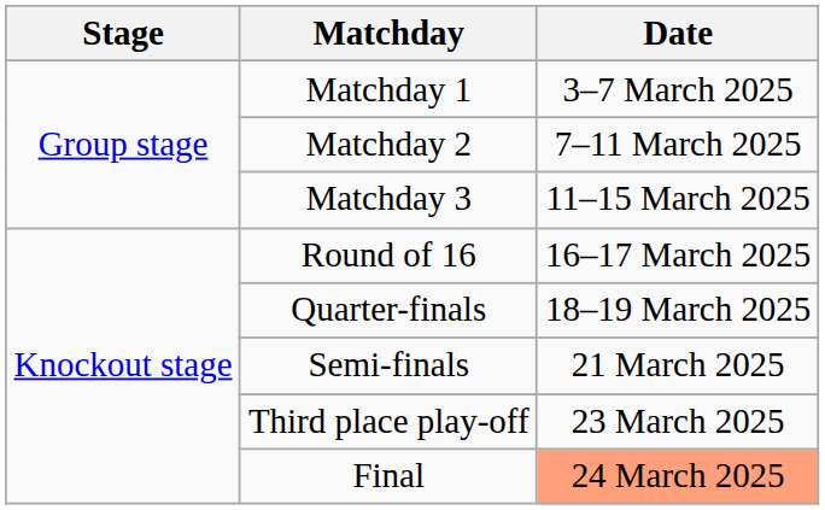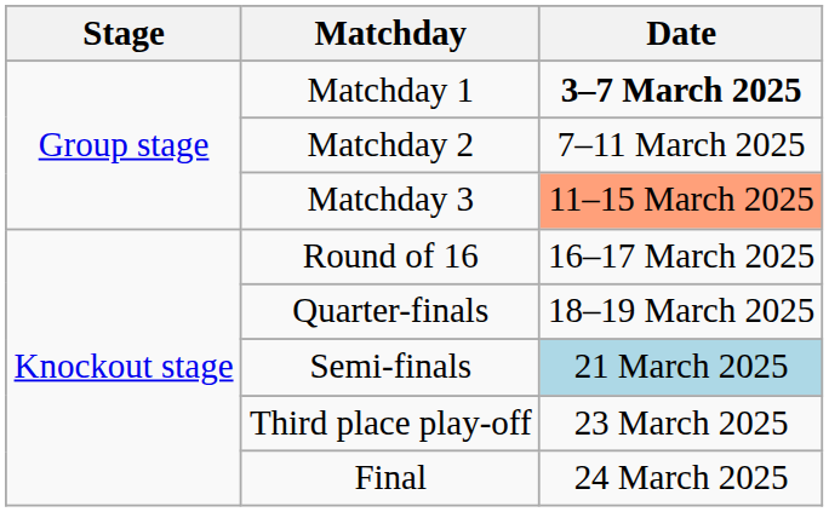Matchday 1 | Date: normal -> bold
Matchday 3 | Date: no background -> lightsalmon background
Semi-finals | Date: no background -> lightblue background
Final | Date: lightsalmon background -> no background
